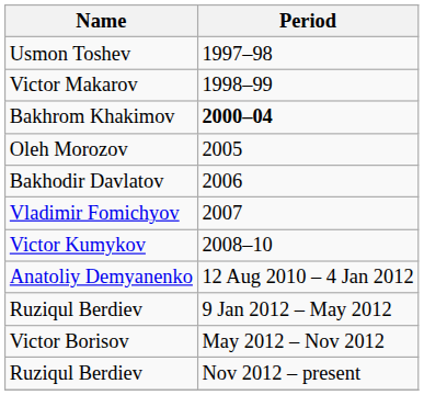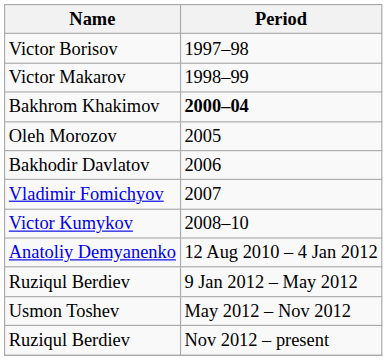row 2 | Name: Usmon Toshev -> Victor Borisov
row 11 | Name: Victor Borisov -> Usmon Toshev
